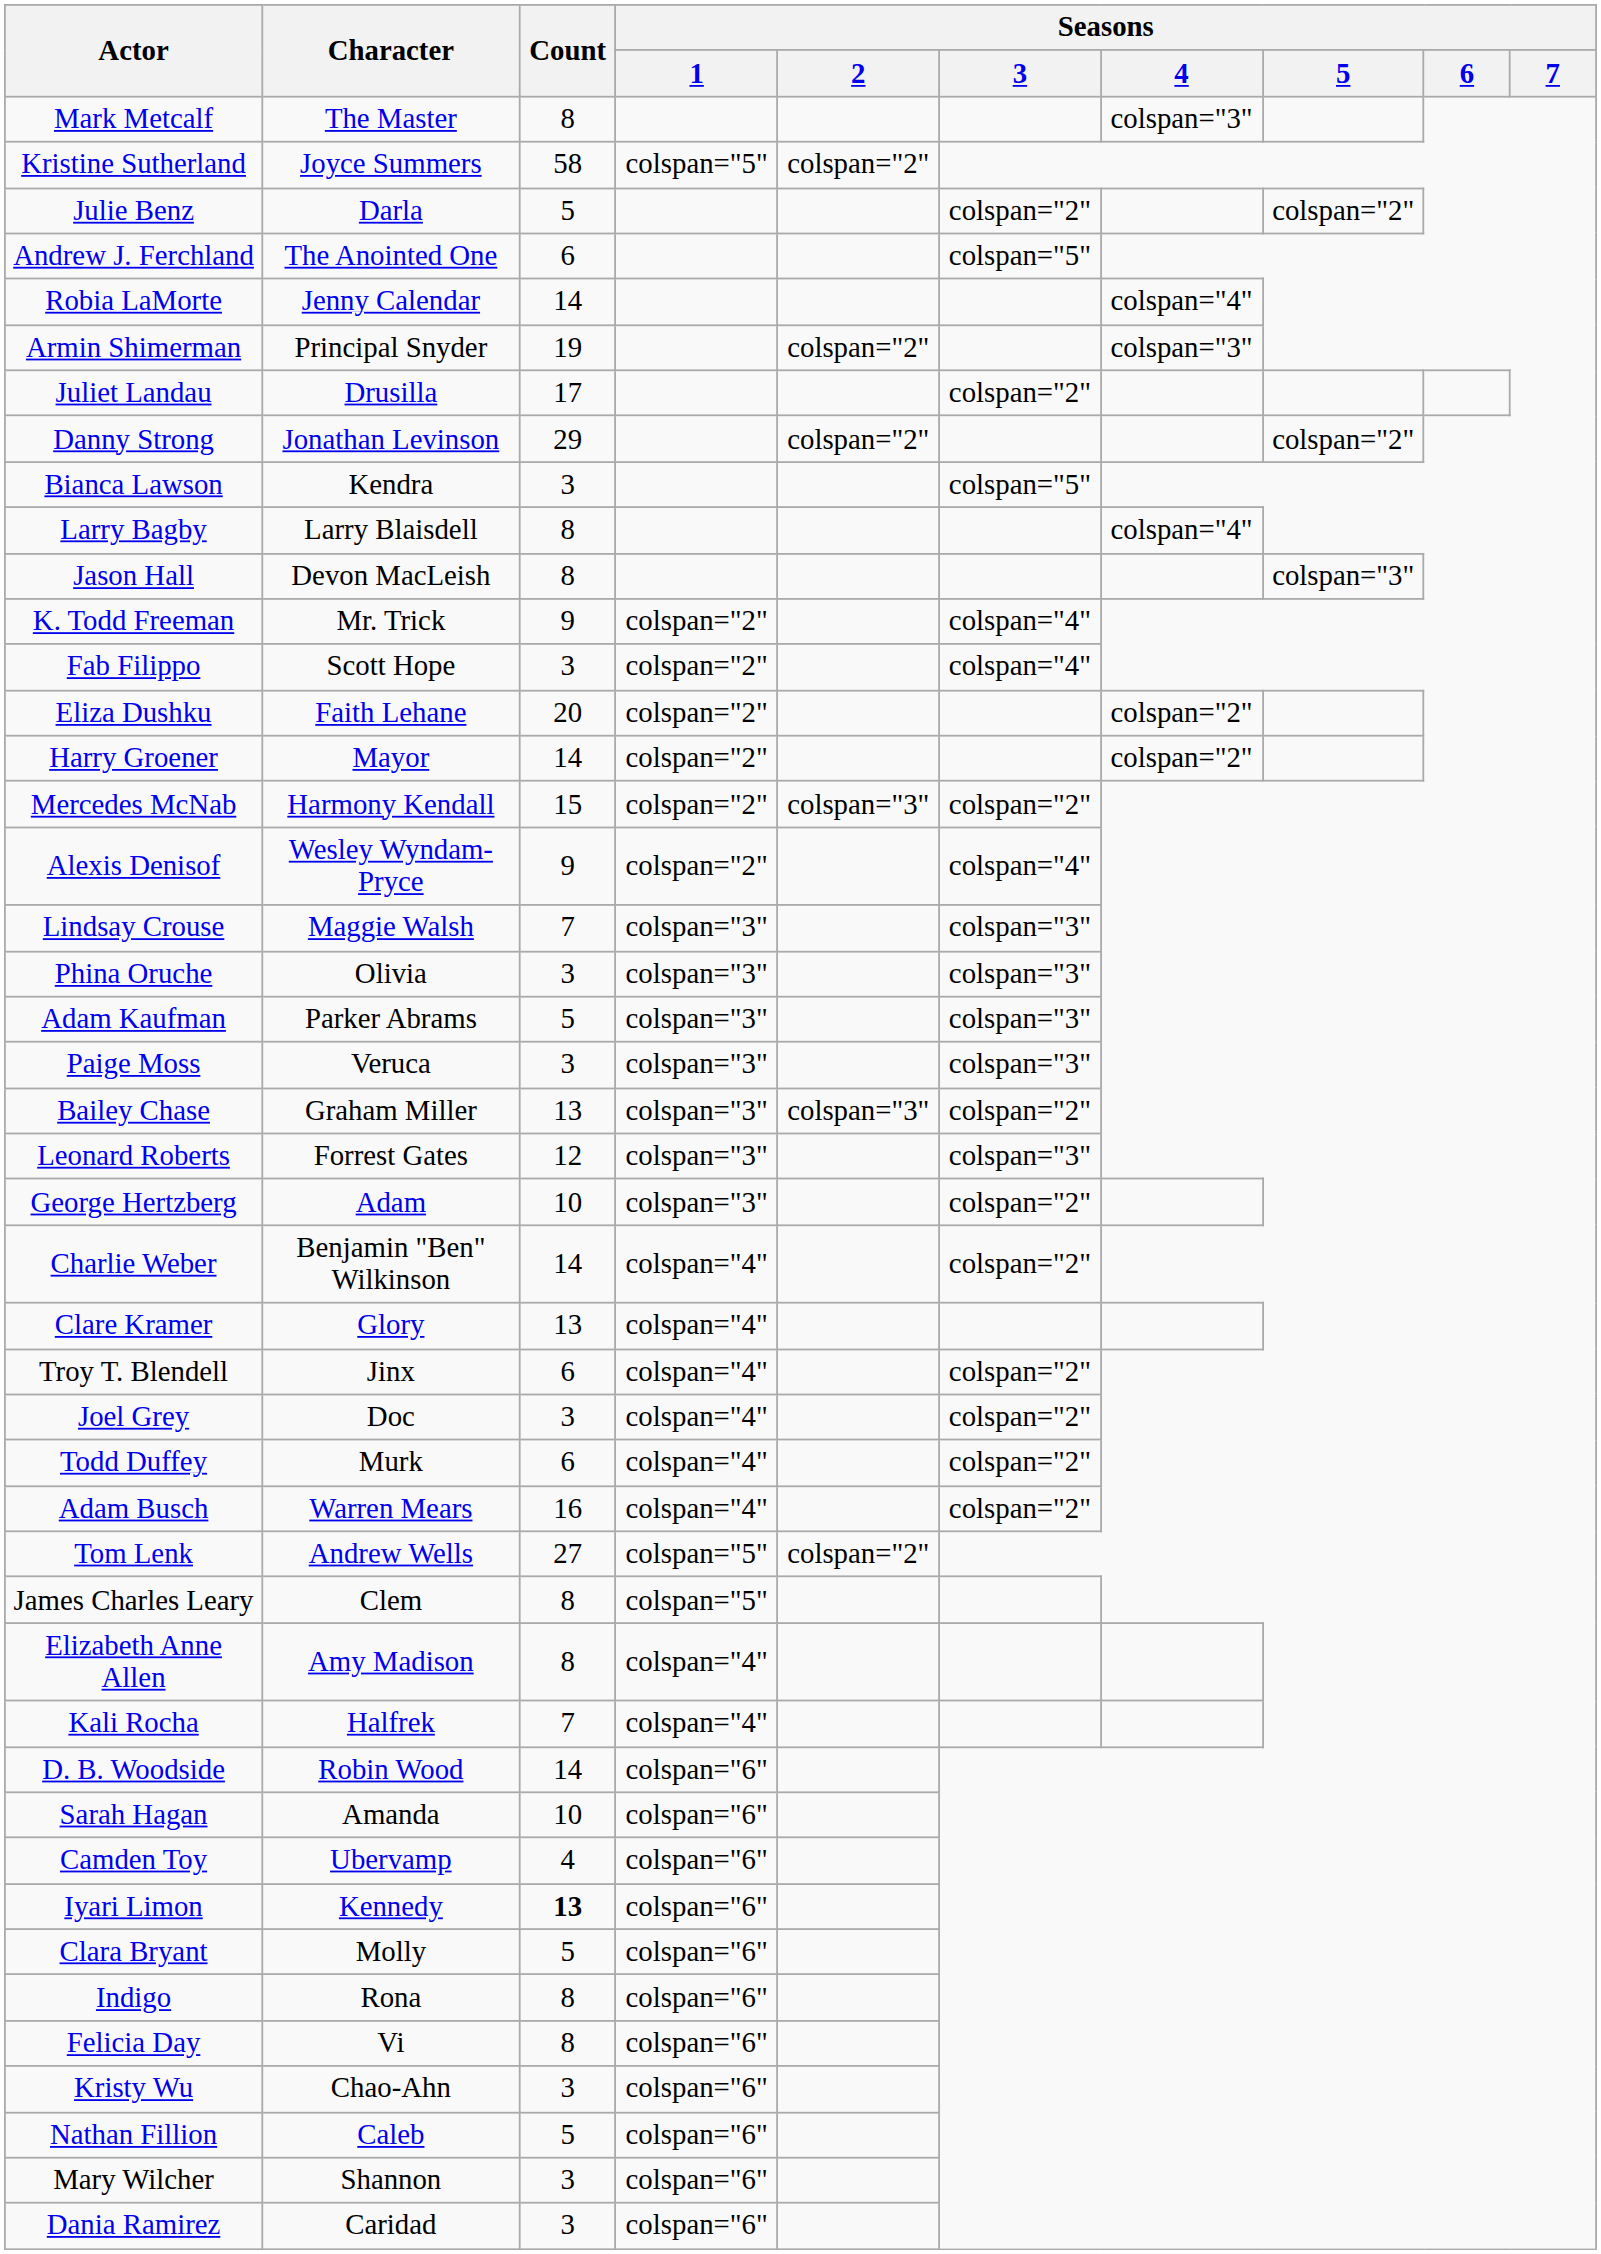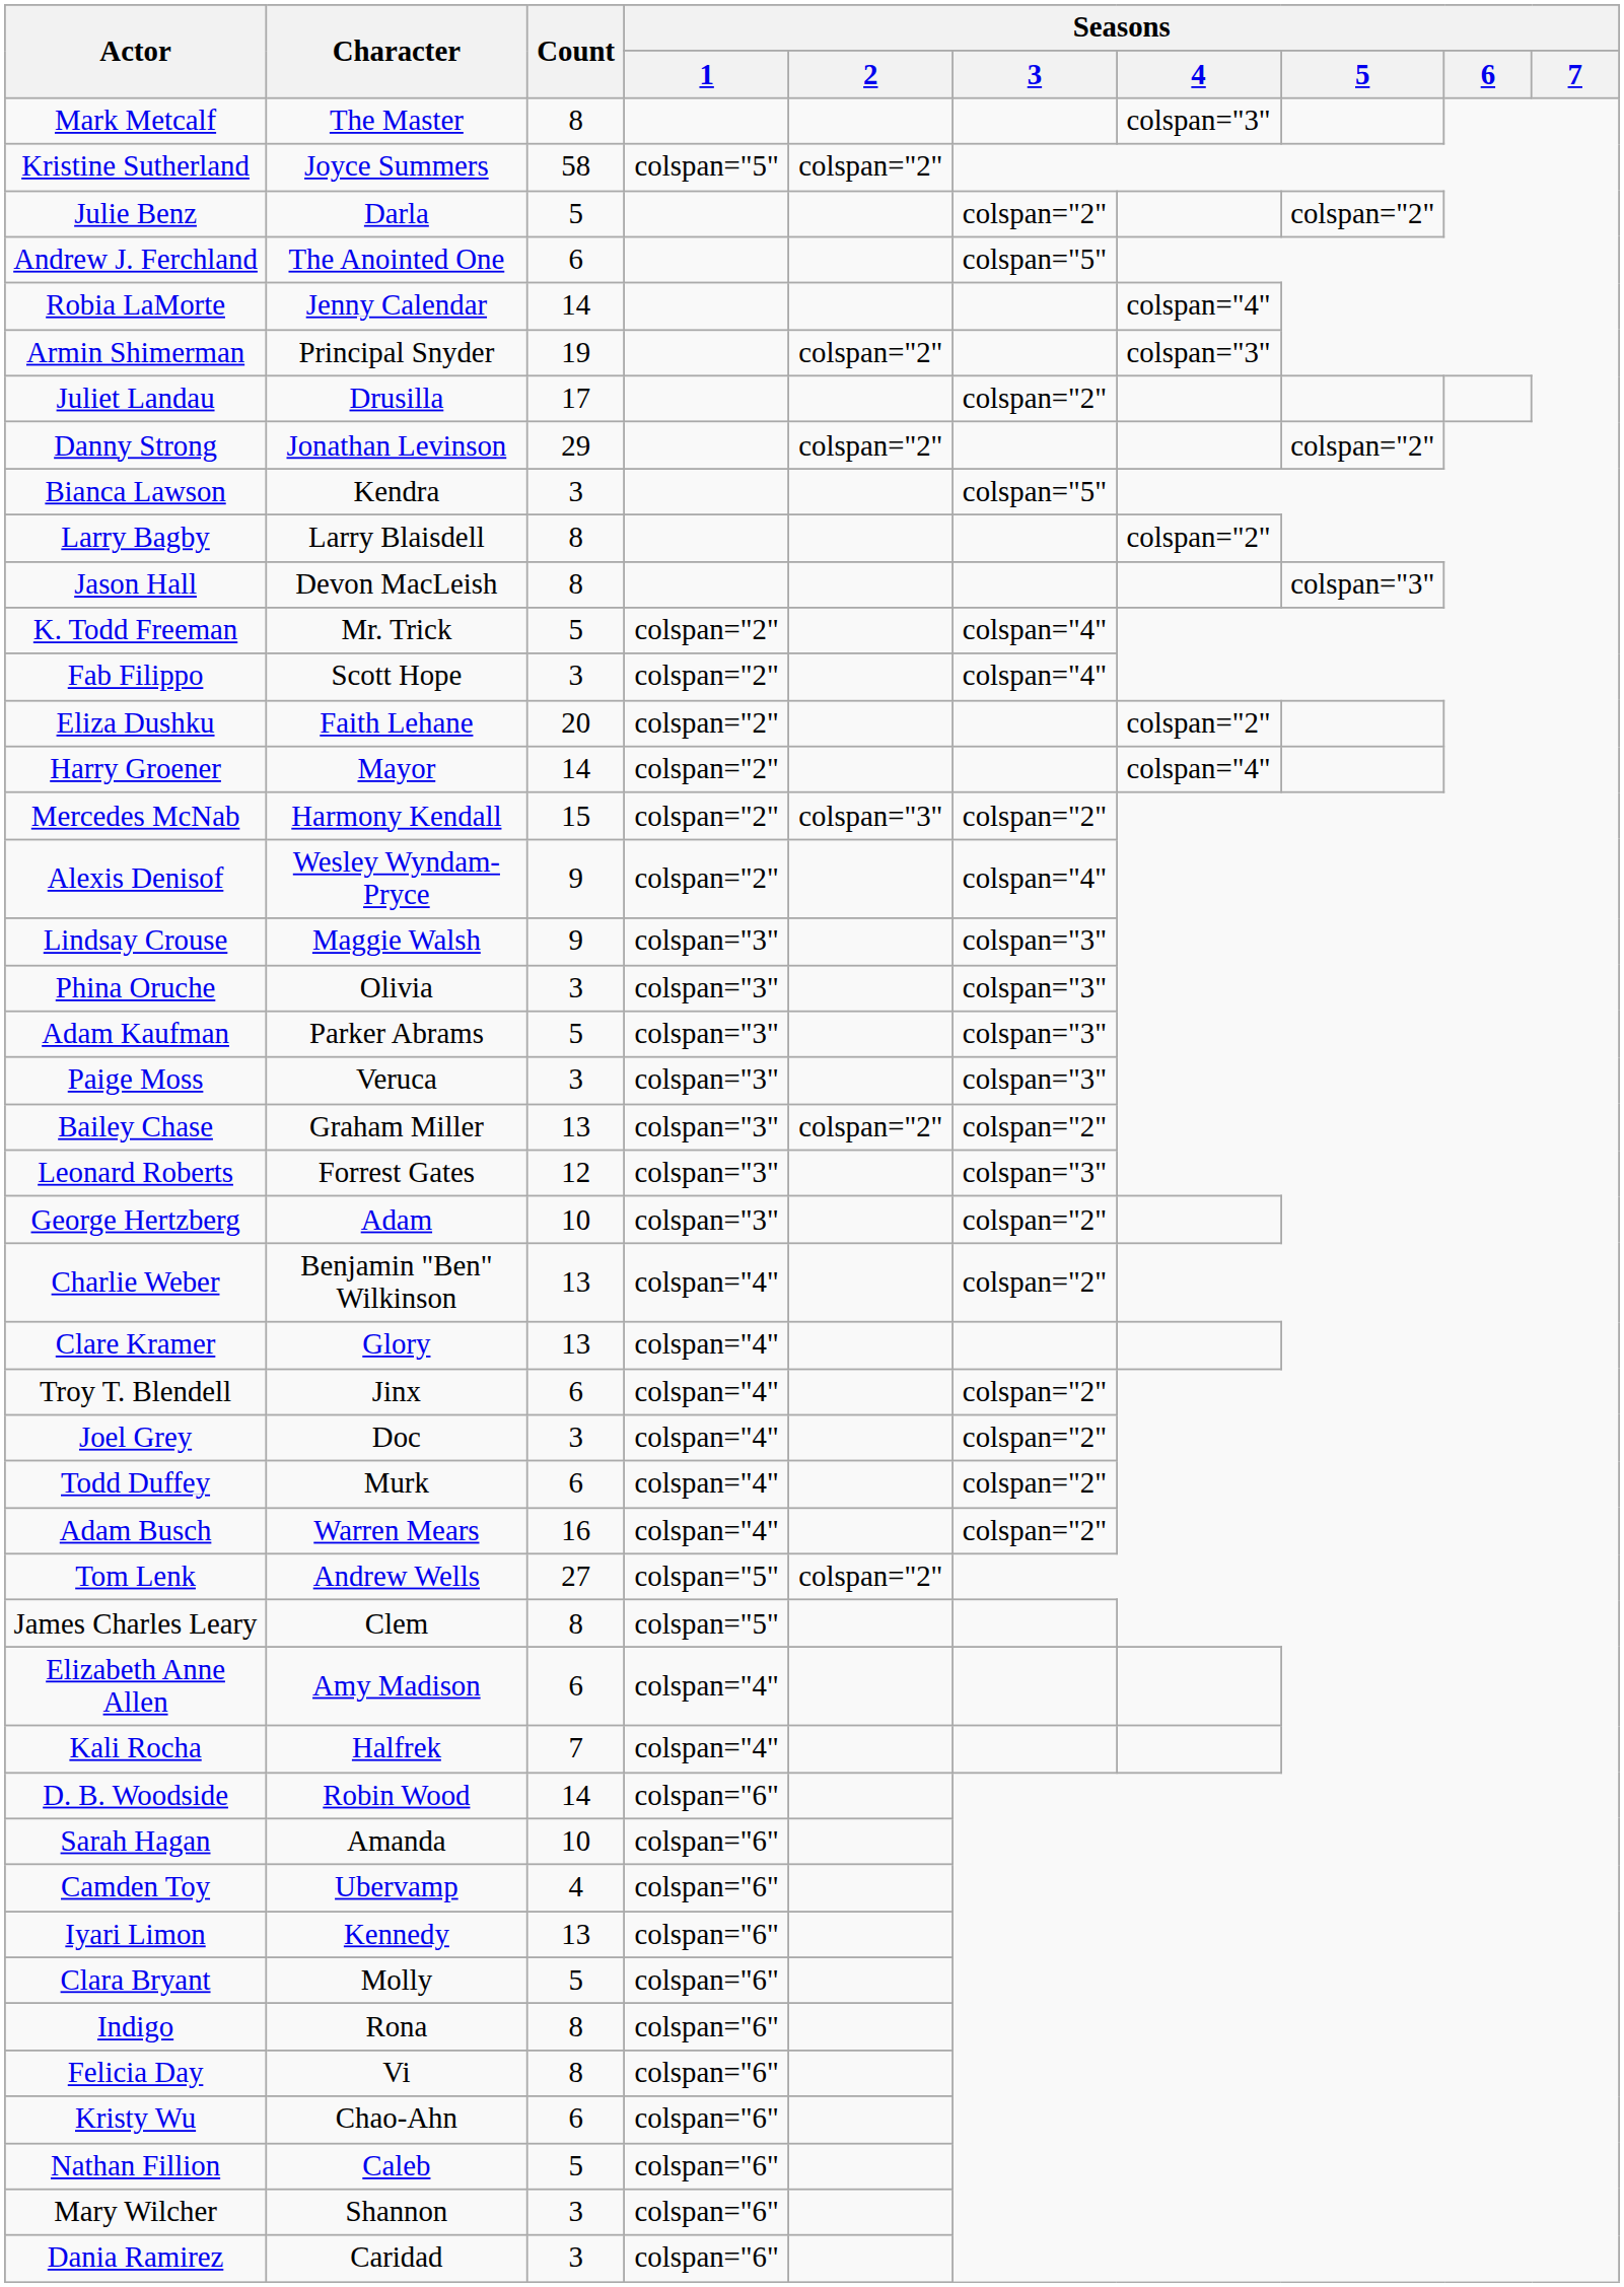Larry Bagby | Seasons / 4: colspan="4" -> colspan="2"
K. Todd Freeman | Count: 9 -> 5
Harry Groener | Seasons / 4: colspan="2" -> colspan="4"
Lindsay Crouse | Count: 7 -> 9
Bailey Chase | Seasons / 2: colspan="3" -> colspan="2"
Charlie Weber | Count: 14 -> 13
Elizabeth Anne Allen | Count: 8 -> 6
Iyari Limon | Count: bold -> normal
Kristy Wu | Count: 3 -> 6
